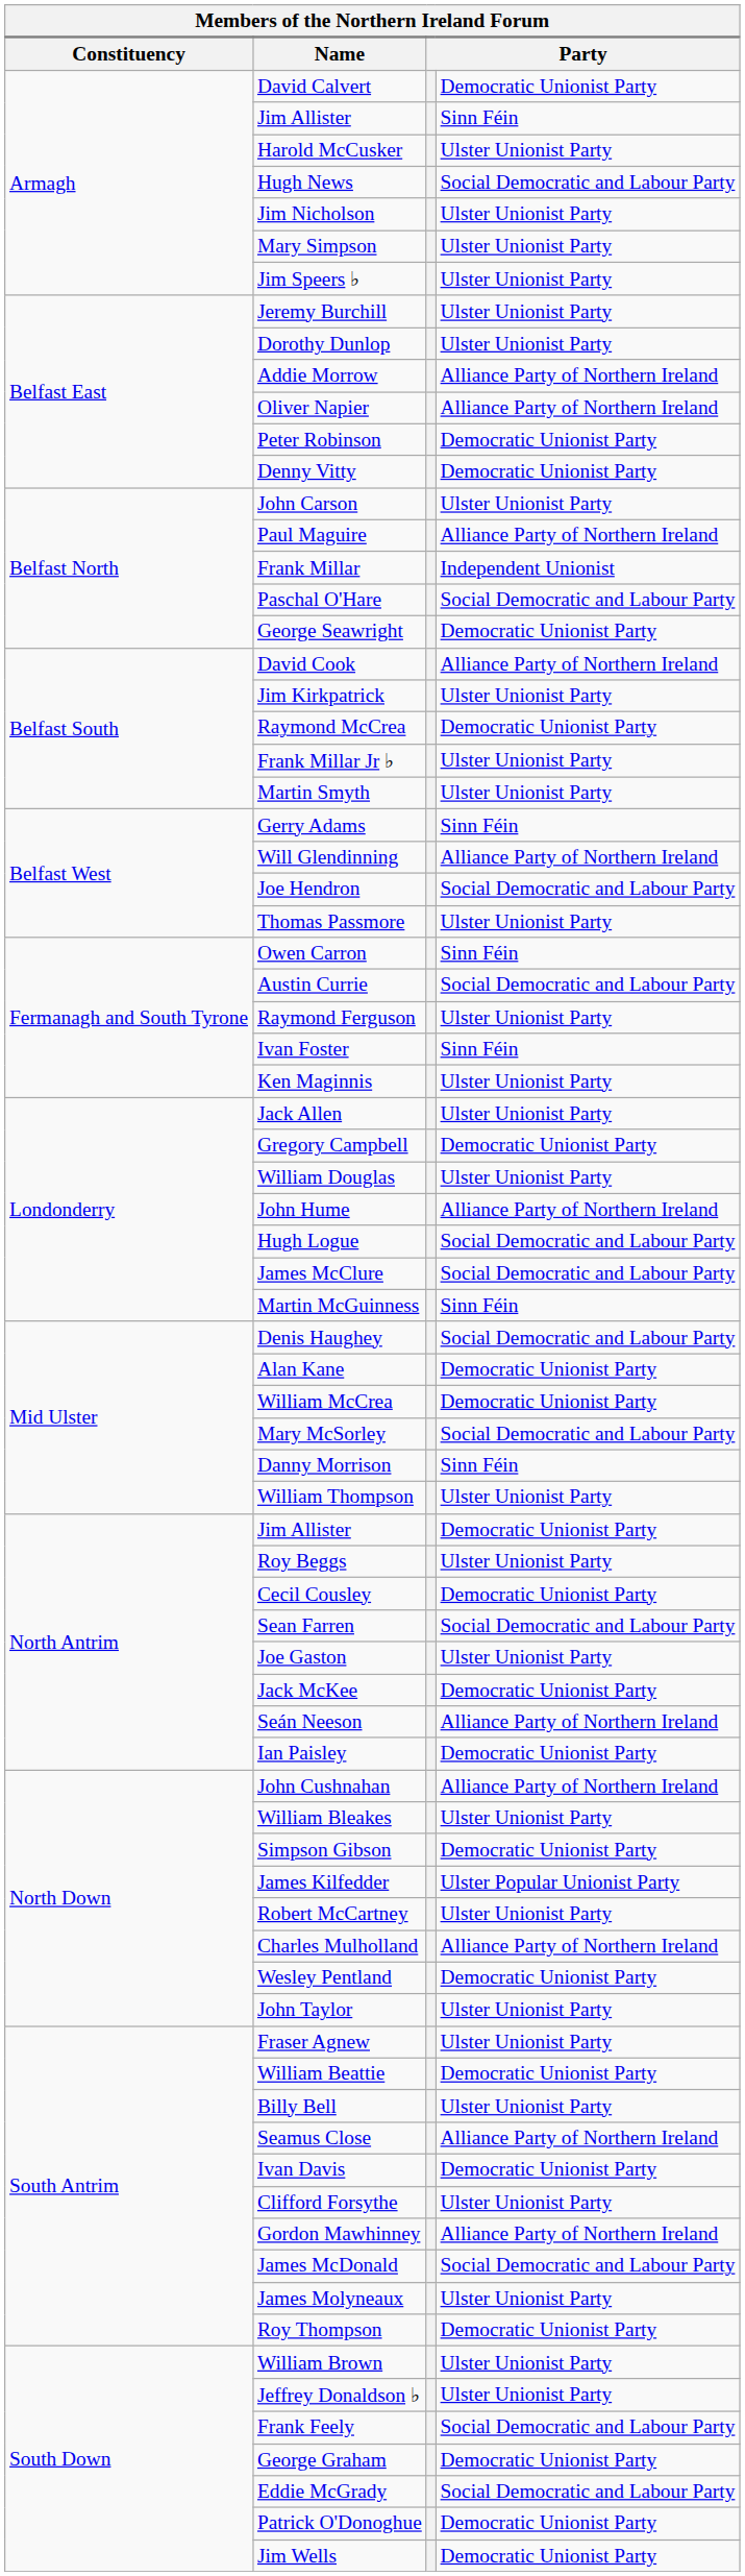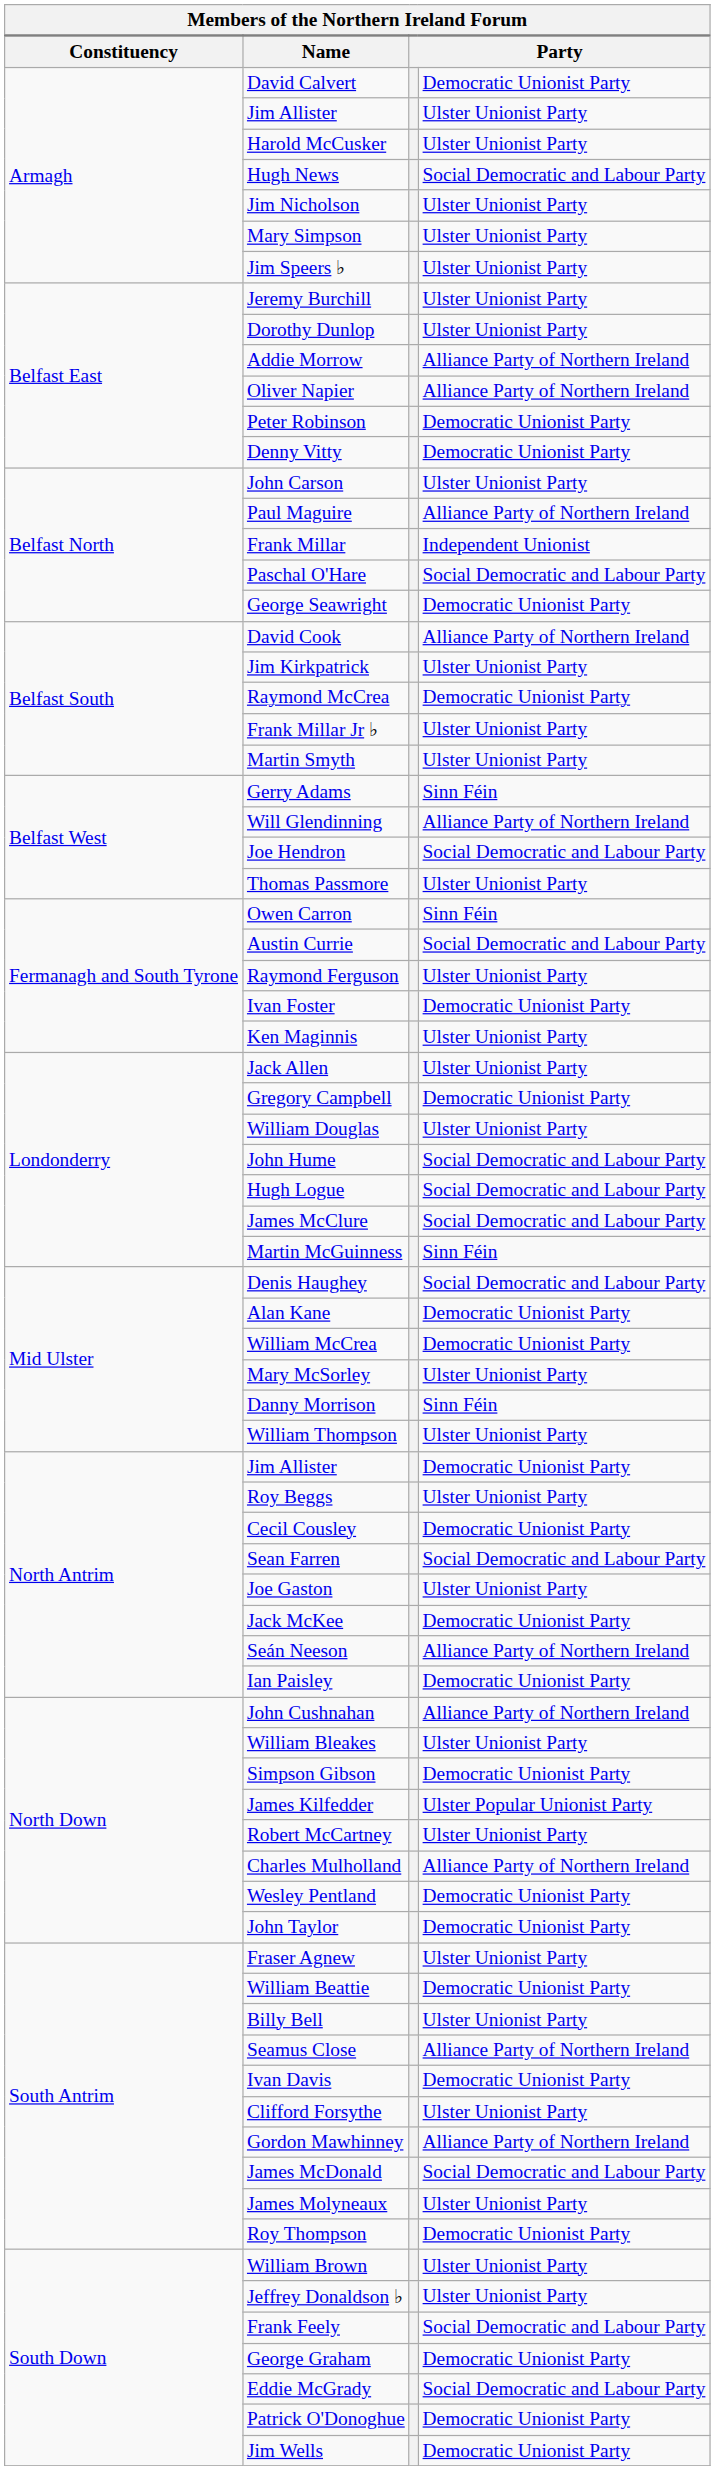Armagh / Jim Allister | column 4: Sinn Féin -> Ulster Unionist Party
Ivan Foster | column 4: Sinn Féin -> Democratic Unionist Party
John Hume | column 4: Alliance Party of Northern Ireland -> Social Democratic and Labour Party
Mary McSorley | column 4: Social Democratic and Labour Party -> Ulster Unionist Party
John Taylor | column 4: Ulster Unionist Party -> Democratic Unionist Party
